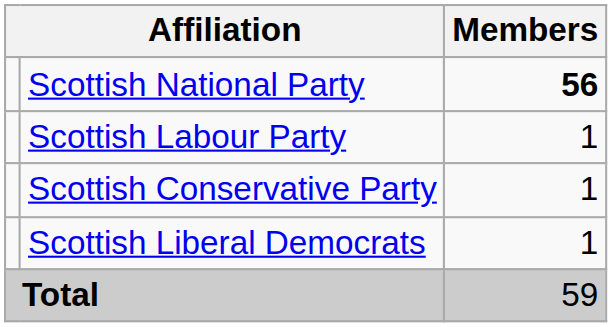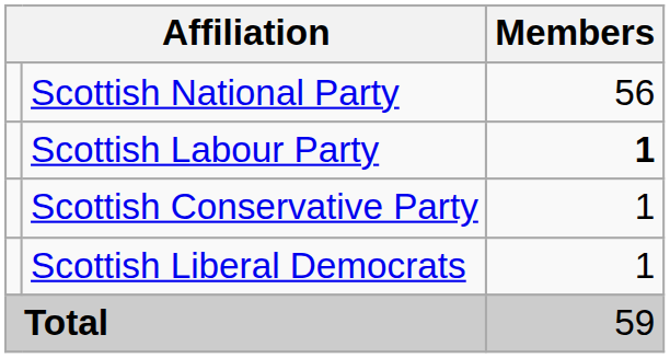Scottish National Party | Members: bold -> normal
Scottish Labour Party | Members: normal -> bold
